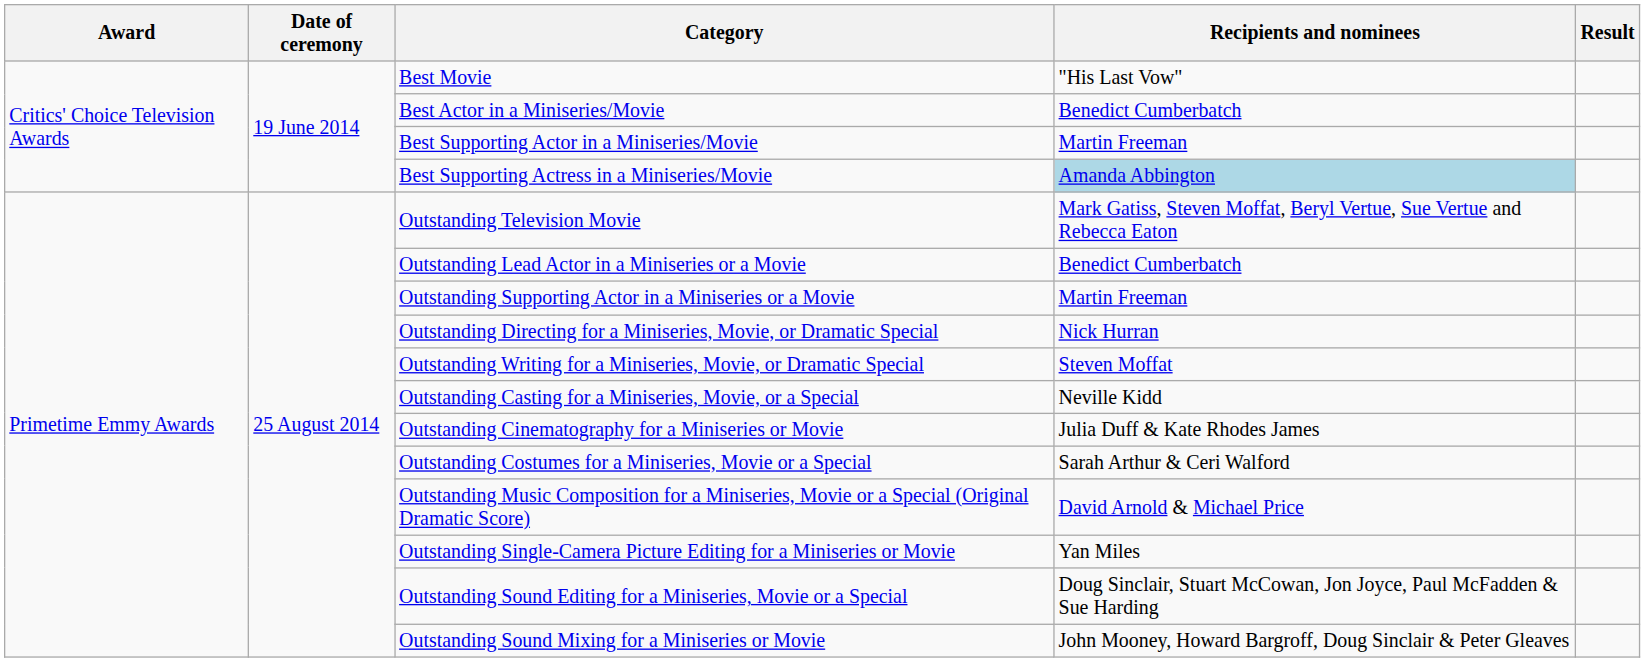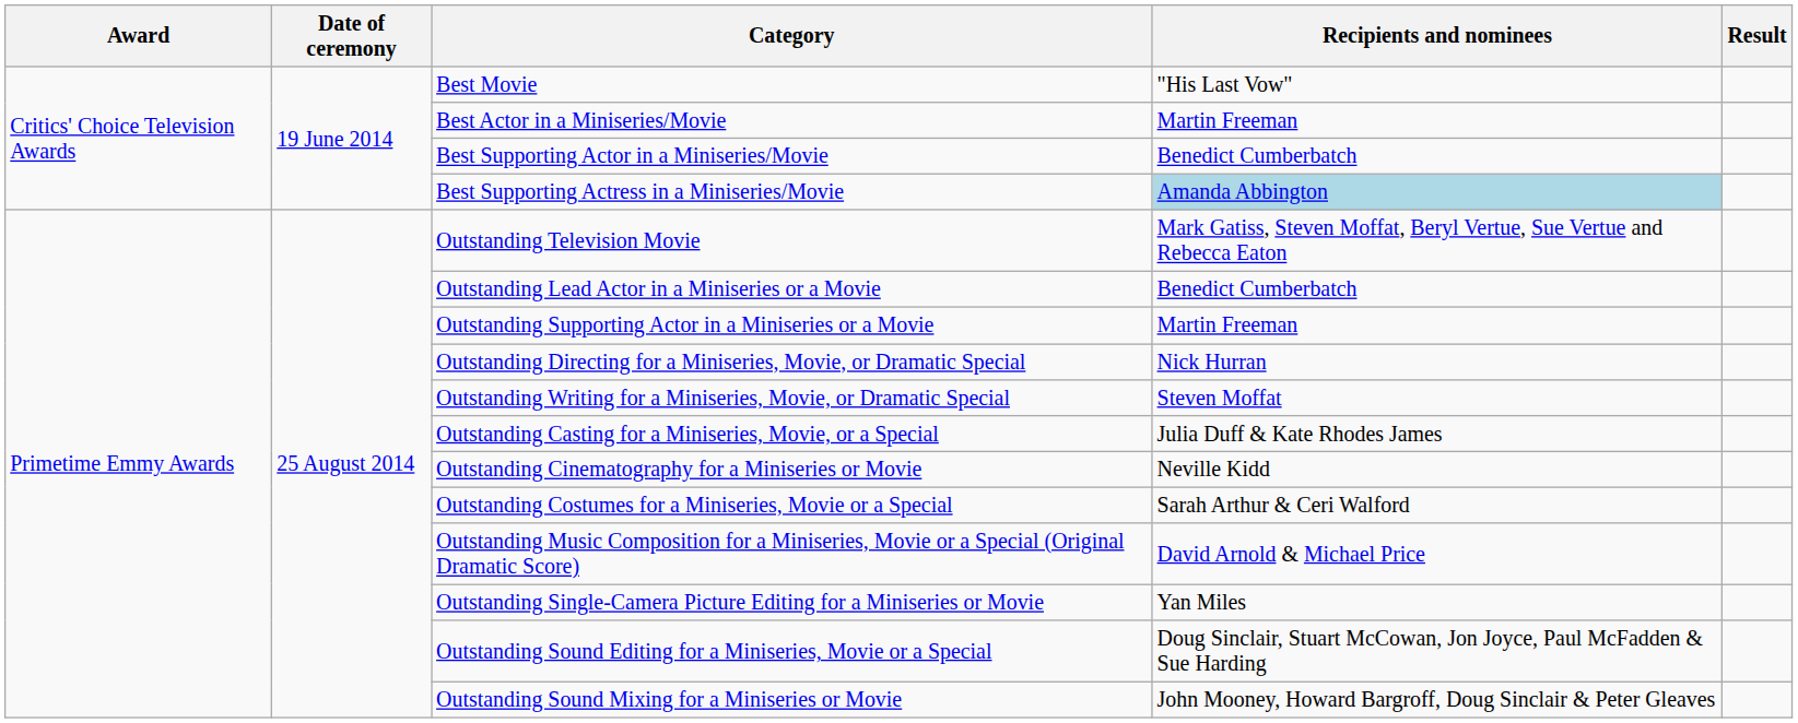Best Actor in a Miniseries/Movie | Recipients and nominees: Benedict Cumberbatch -> Martin Freeman
Best Supporting Actor in a Miniseries/Movie | Recipients and nominees: Martin Freeman -> Benedict Cumberbatch
Outstanding Casting for a Miniseries, Movie, or a Special | Recipients and nominees: Neville Kidd -> Julia Duff & Kate Rhodes James
Outstanding Cinematography for a Miniseries or Movie | Recipients and nominees: Julia Duff & Kate Rhodes James -> Neville Kidd
